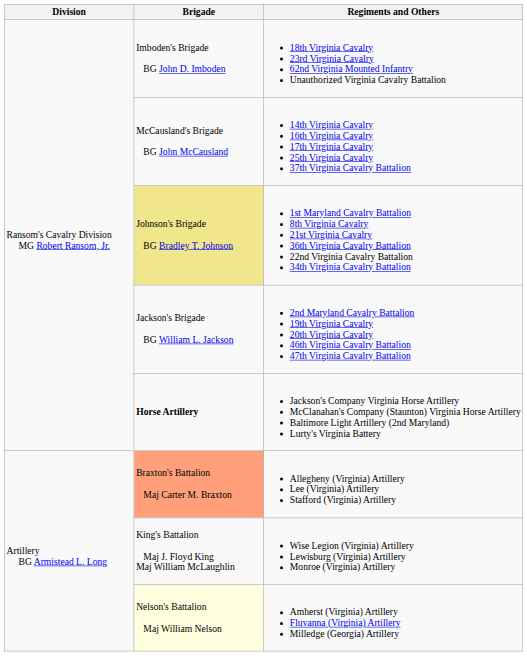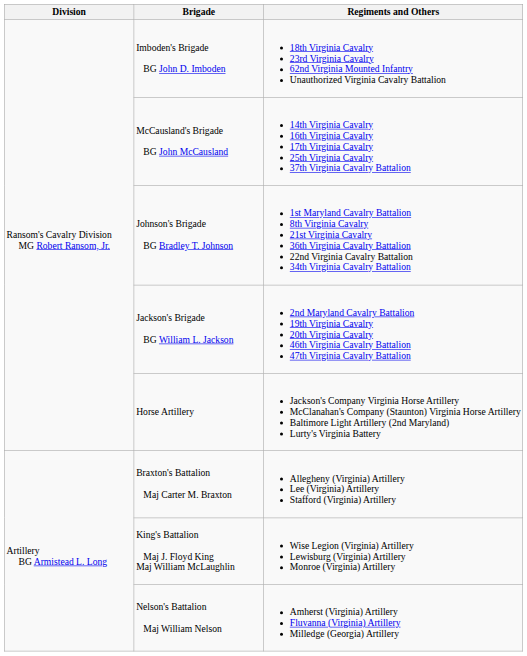Johnson's Brigade BG Bradley T. Johnson | Brigade: khaki background -> no background
Horse Artillery | Brigade: bold -> normal
Braxton's Battalion Maj Carter M. Braxton | Brigade: lightsalmon background -> no background
Nelson's Battalion Maj William Nelson | Brigade: lightyellow background -> no background
